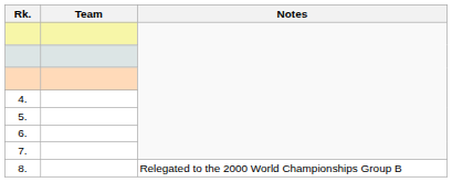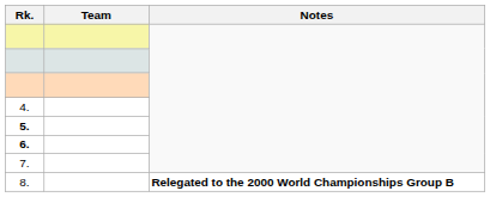5. | Rk.: normal -> bold
6. | Rk.: normal -> bold
8. | Notes: normal -> bold
